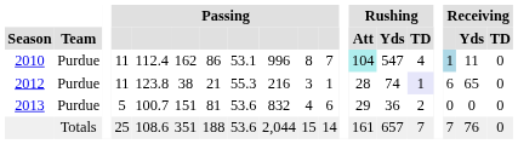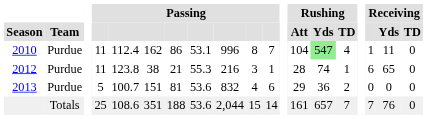2010 | Rushing / Att: paleturquoise background -> no background
2010 | Rushing / Yds: no background -> lightgreen background
2010 | Receiving: lightblue background -> no background
2012 | Rushing / TD: lavender background -> no background
